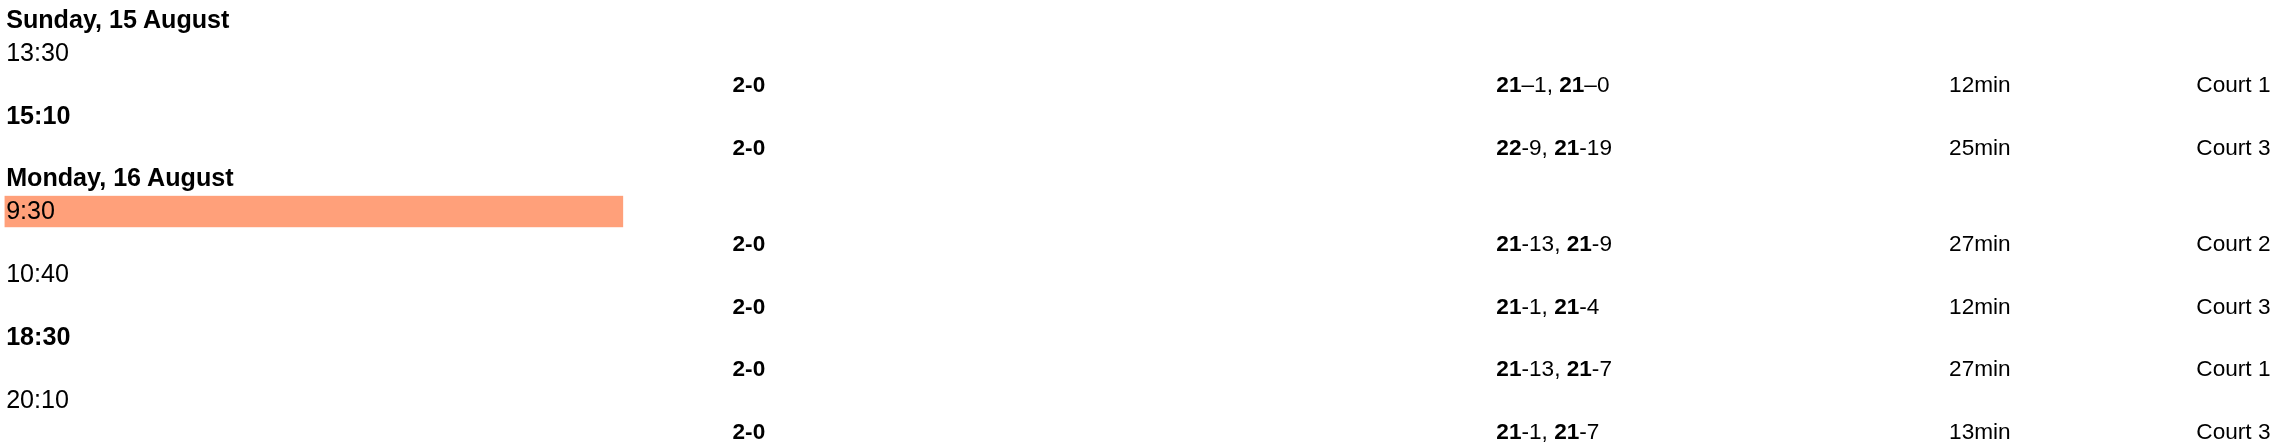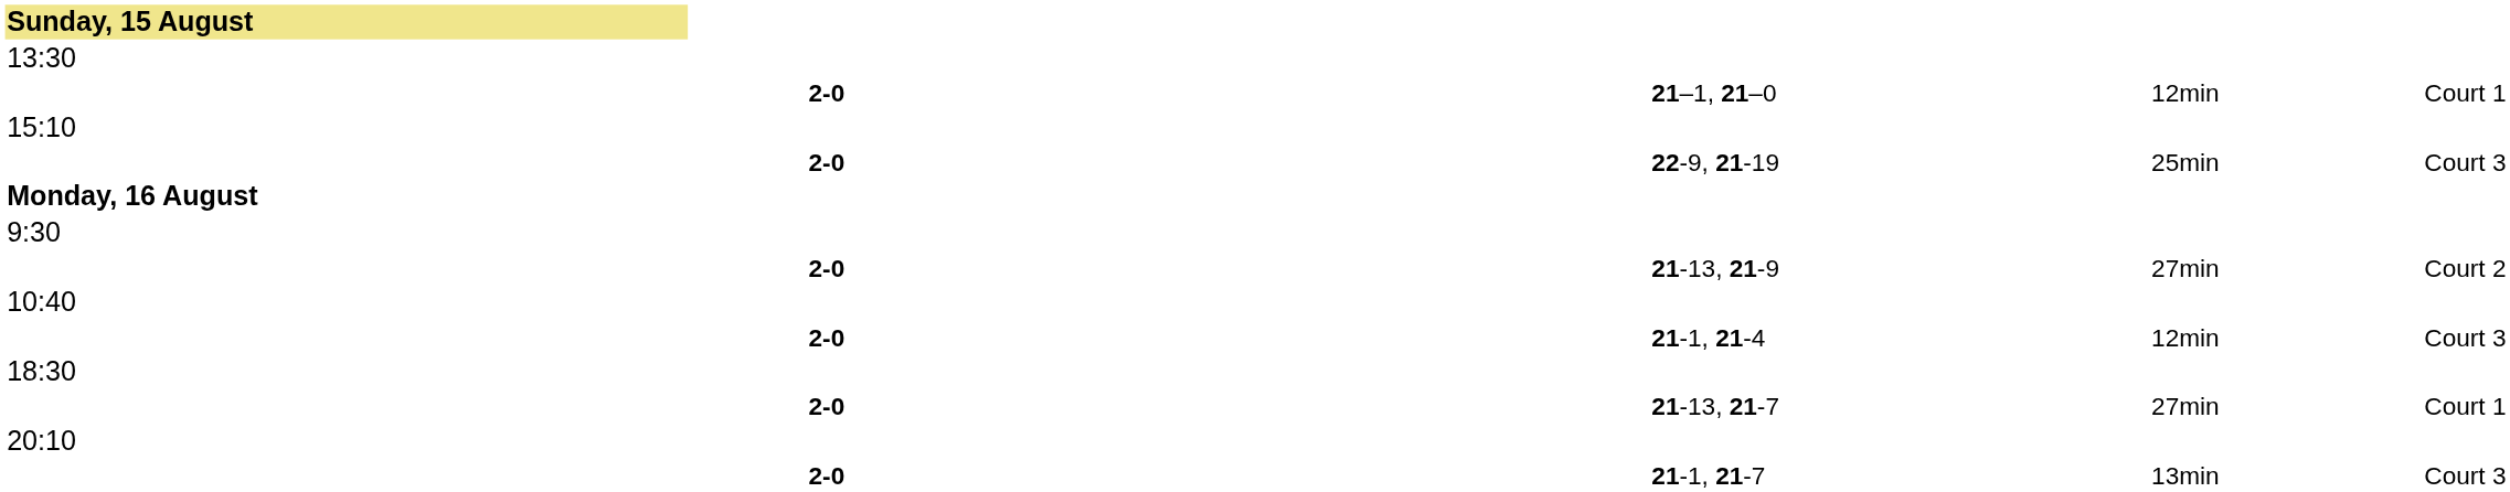Sunday, 15 August | column 1: no background -> khaki background
15:10 | column 1: bold -> normal
9:30 | column 1: lightsalmon background -> no background
18:30 | column 1: bold -> normal
